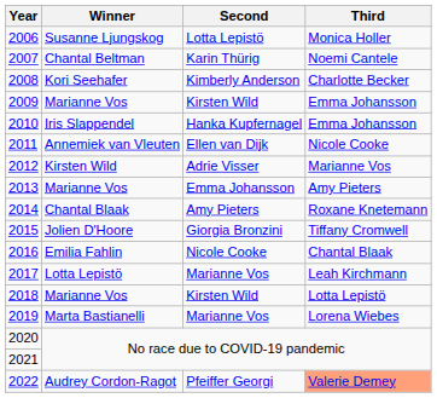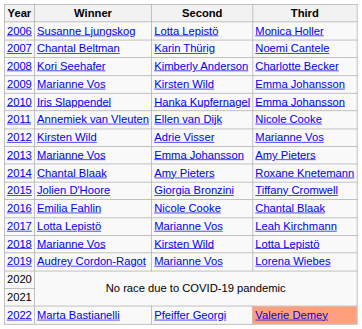2019 | Winner: Marta Bastianelli -> Audrey Cordon-Ragot
2022 | Winner: Audrey Cordon-Ragot -> Marta Bastianelli
